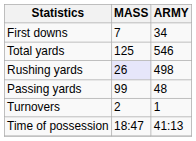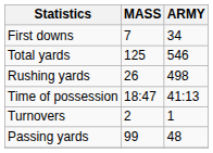Rushing yards | MASS: lavender background -> no background
rows swapped: Passing yards <-> Time of possession
